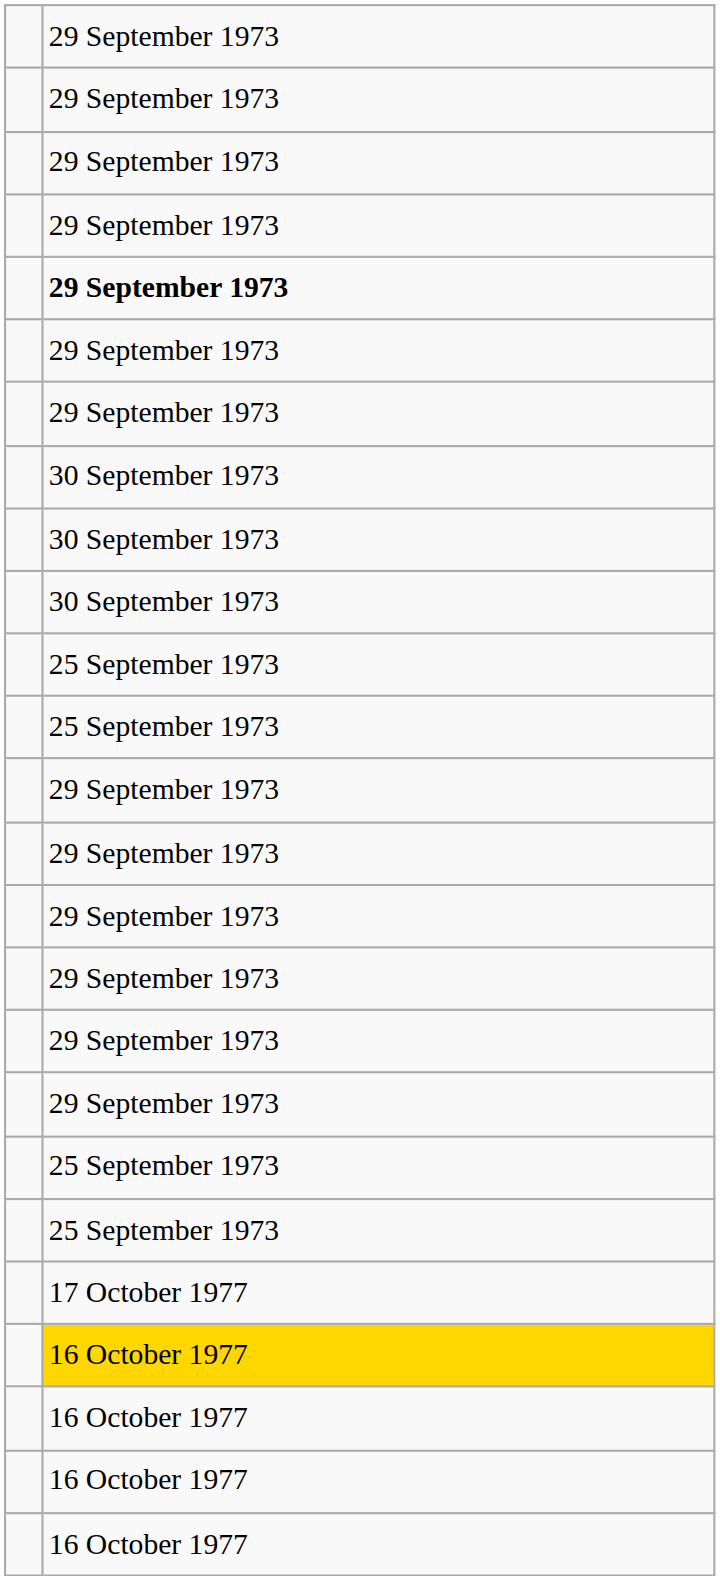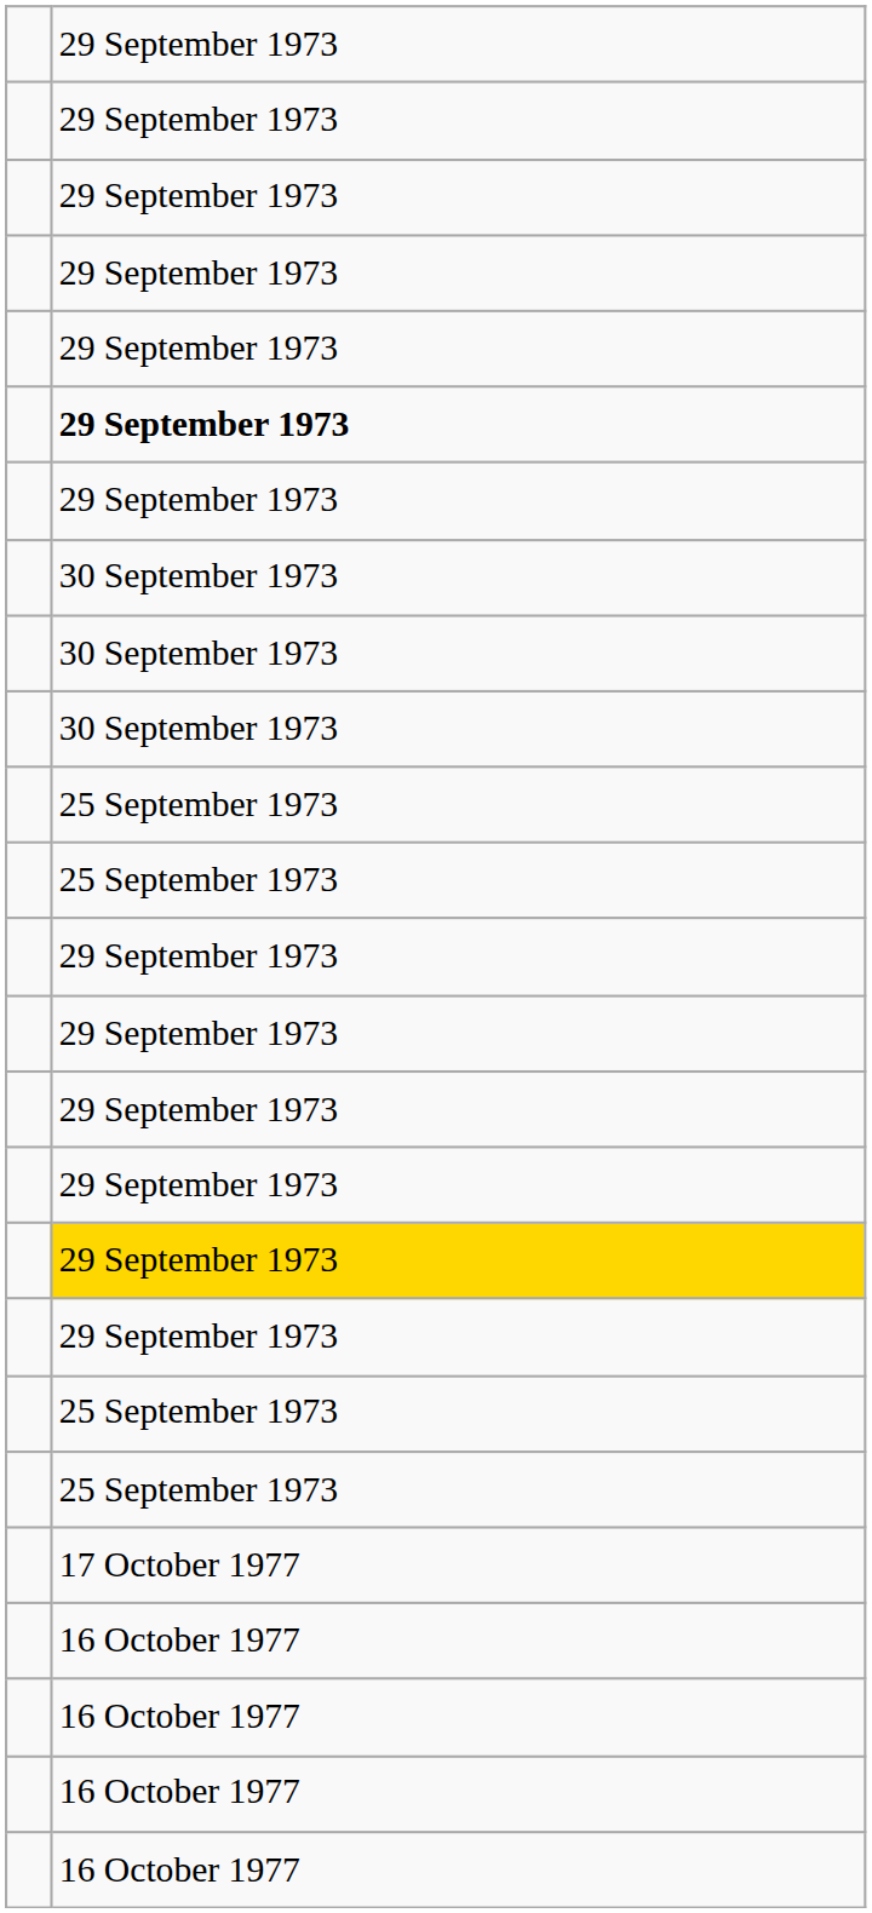row 5 | column 2: bold -> normal
row 6 | column 2: normal -> bold
row 17 | column 2: no background -> gold background
row 22 | column 2: gold background -> no background
